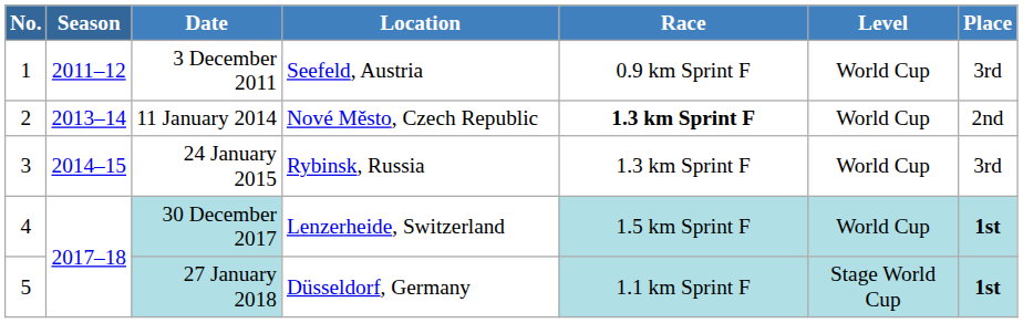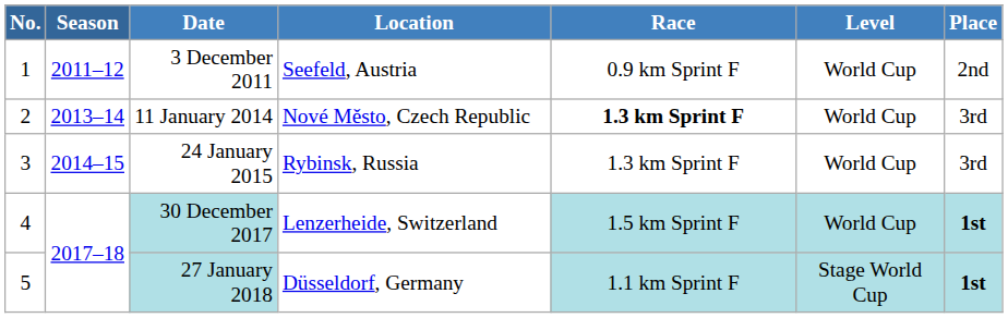3 December 2011 | Place: 3rd -> 2nd
11 January 2014 | Place: 2nd -> 3rd
